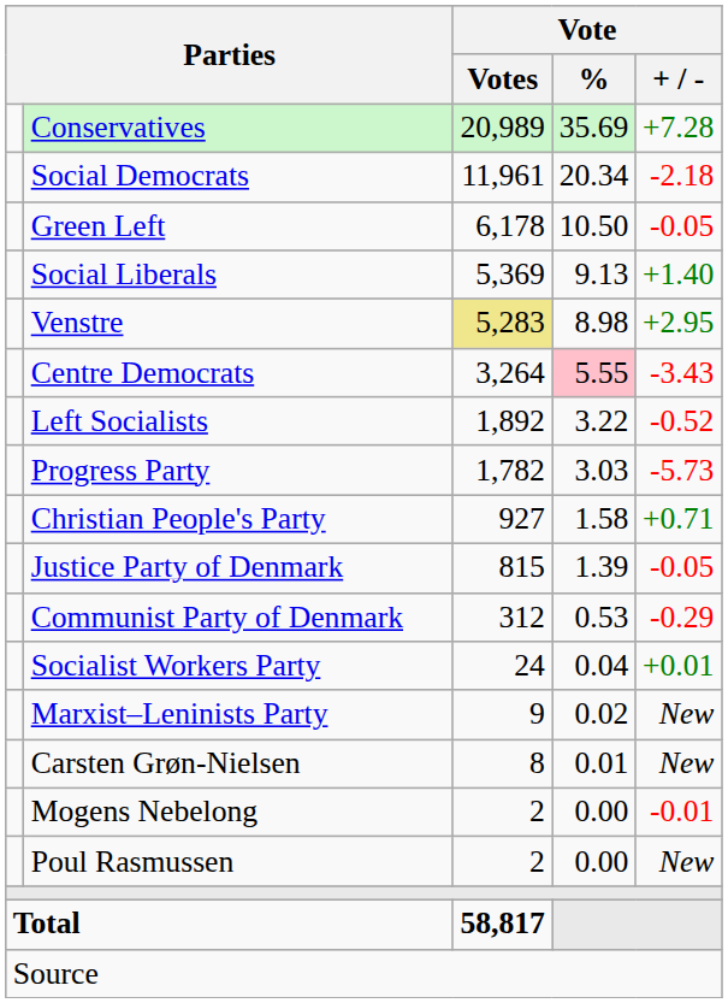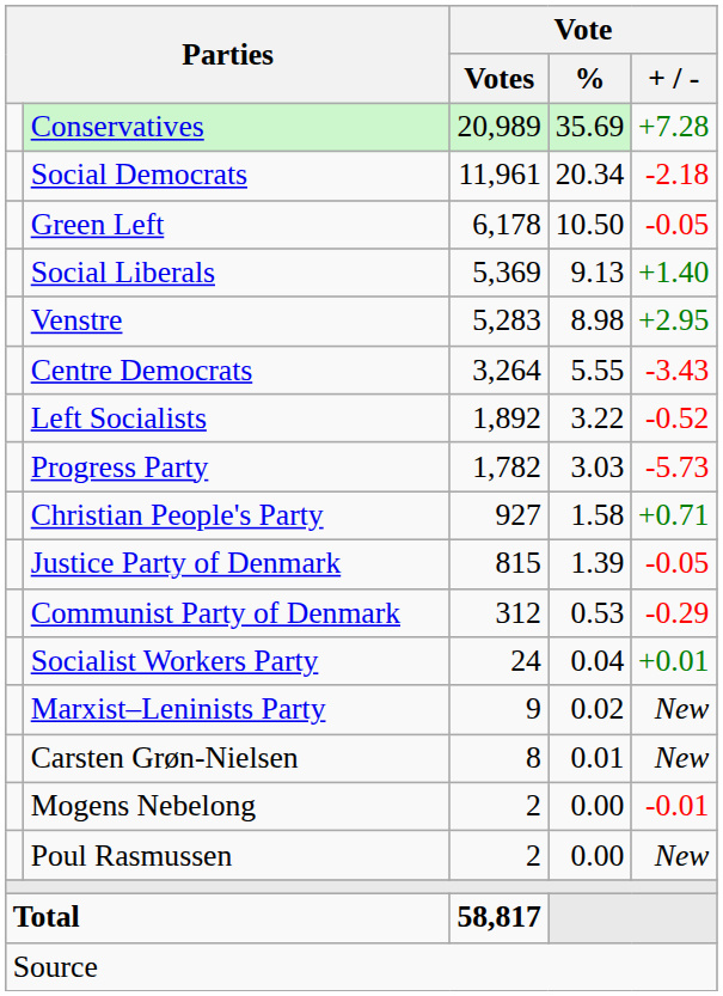Venstre | Vote / Votes: khaki background -> no background
Centre Democrats | Vote / %: pink background -> no background
